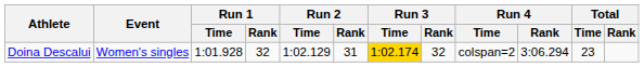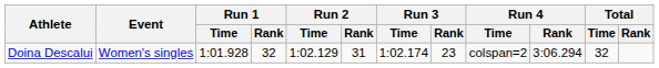Doina Descalui | Run 3 / Time: gold background -> no background
Doina Descalui | Run 3 / Rank: 32 -> 23
Doina Descalui | Total / Time: 23 -> 32
